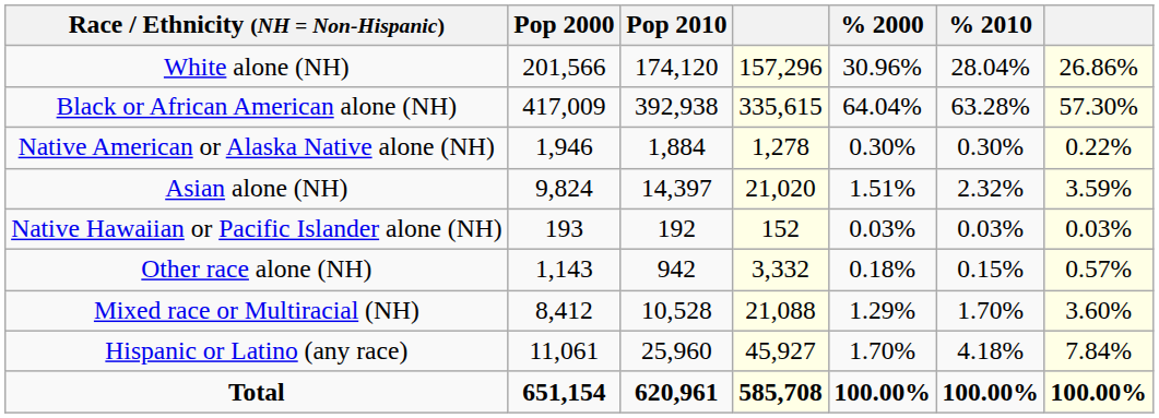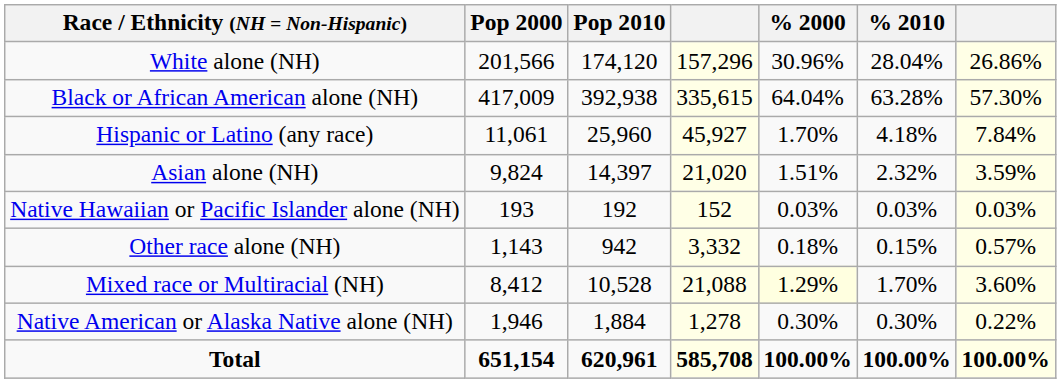rows swapped: Native American or Alaska Native alone (NH) <-> Hispanic or Latino (any race)
Mixed race or Multiracial (NH) | % 2000: no background -> lightyellow background
